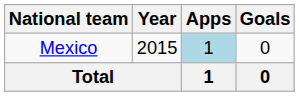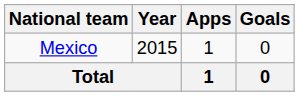Mexico | Apps: lightblue background -> no background
